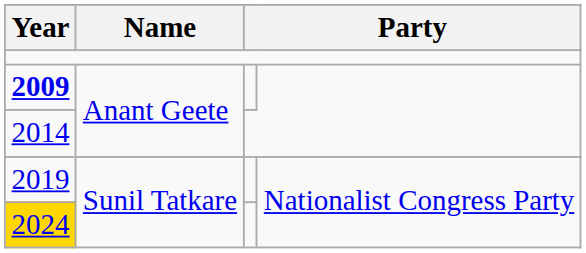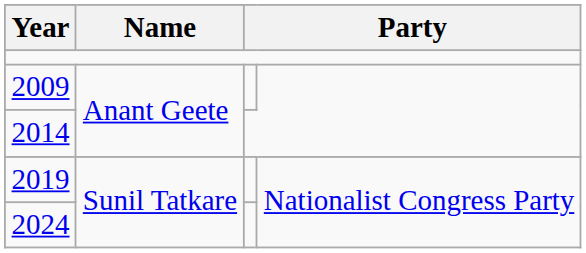2009 | Year: bold -> normal
2024 | Year: gold background -> no background
